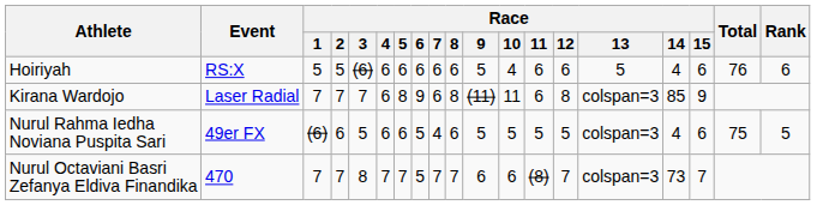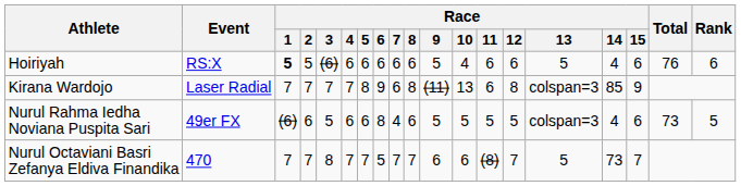Hoiriyah | Race / 1: normal -> bold
Kirana Wardojo | Race / 4: 6 -> 7
Kirana Wardojo | Race / 10: 11 -> 13
Nurul Rahma Iedha Noviana Puspita Sari | Race / 6: 5 -> 8
Nurul Rahma Iedha Noviana Puspita Sari | Total: 75 -> 73
Nurul Octaviani Basri Zefanya Eldiva Finandika | Race / 13: colspan=3 -> 5
